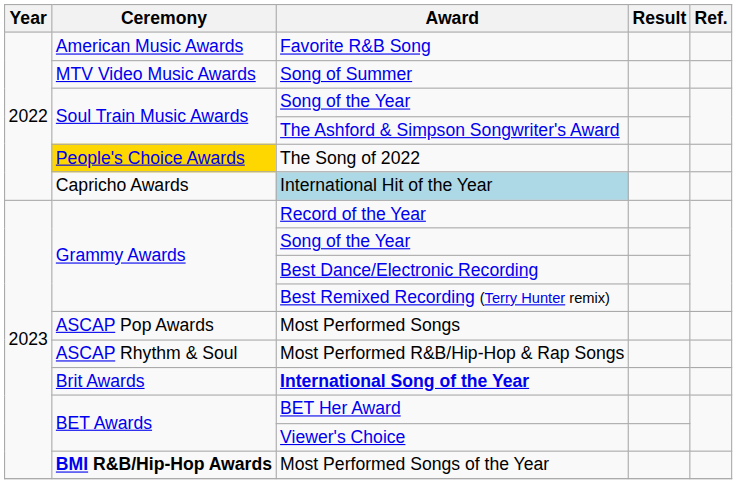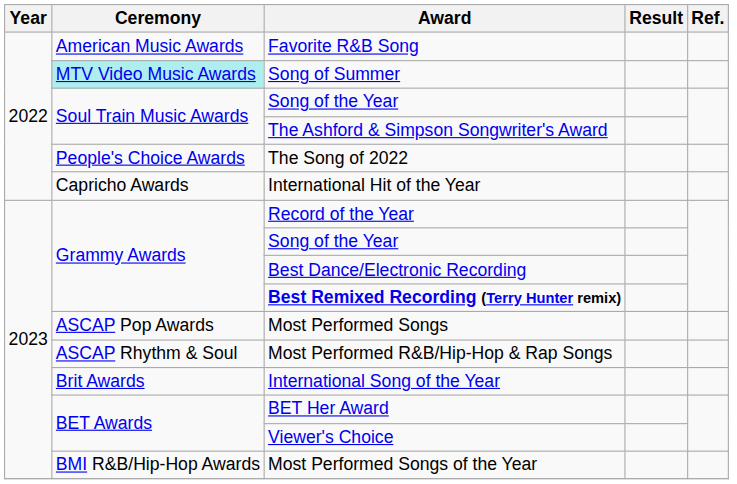Song of Summer | Ceremony: no background -> paleturquoise background
The Song of 2022 | Ceremony: gold background -> no background
International Hit of the Year | Award: lightblue background -> no background
Best Remixed Recording (Terry Hunter remix) | Award: normal -> bold
International Song of the Year | Award: bold -> normal
Most Performed Songs of the Year | Ceremony: bold -> normal
